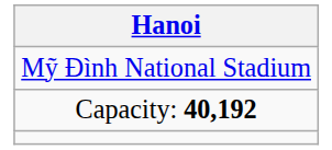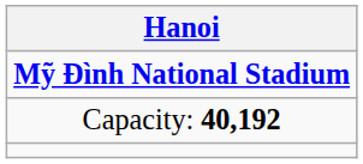row 2 | column 1: normal -> bold
